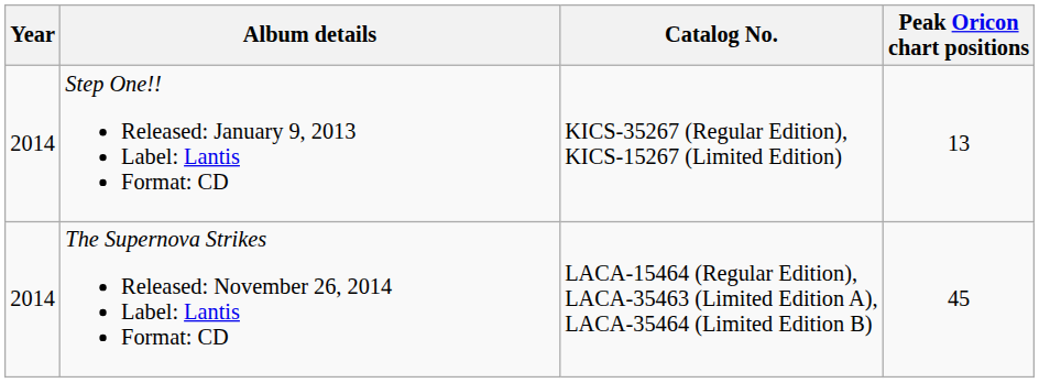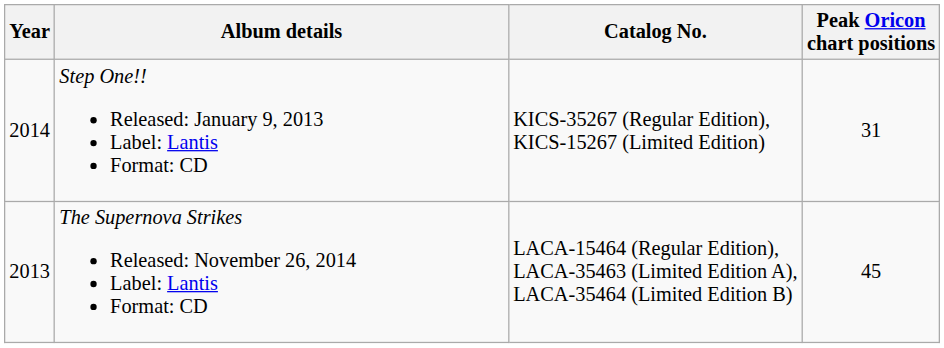row 2 | Peak Oricon chart positions: 13 -> 31
row 3 | Year: 2014 -> 2013
